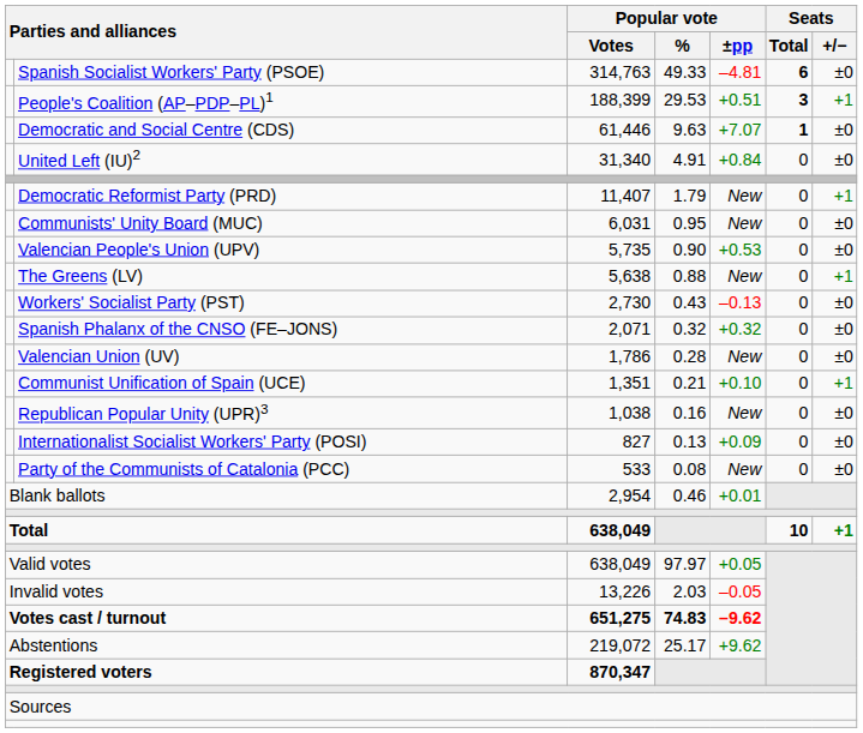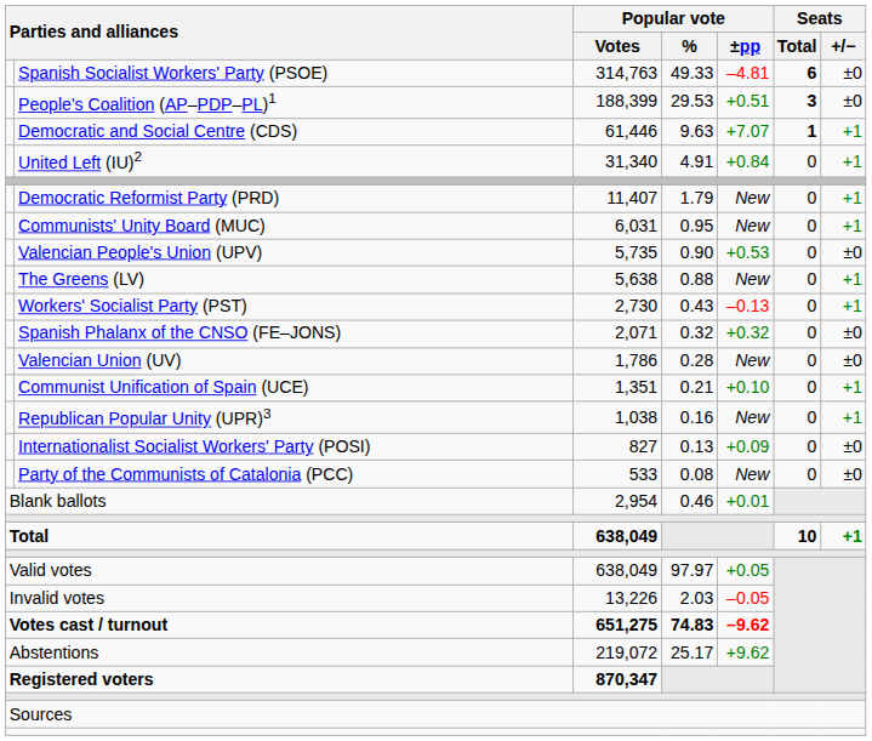People's Coalition (AP–PDP–PL)1 | Seats / +/−: +1 -> ±0
Democratic and Social Centre (CDS) | Seats / +/−: ±0 -> +1
United Left (IU)2 | Seats / +/−: ±0 -> +1
Communists' Unity Board (MUC) | Seats / +/−: ±0 -> +1
Workers' Socialist Party (PST) | Seats / +/−: ±0 -> +1
Republican Popular Unity (UPR)3 | Seats / +/−: ±0 -> +1
